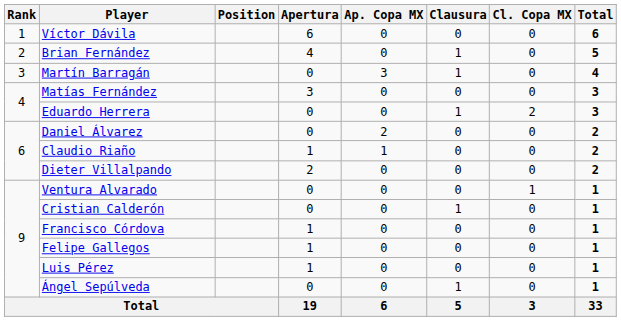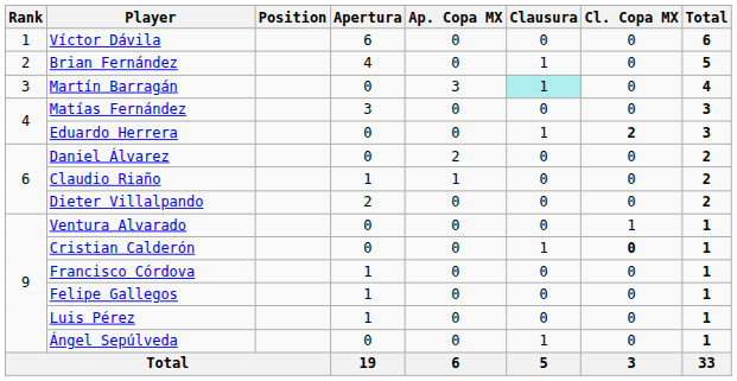Martín Barragán | Clausura: no background -> paleturquoise background
Eduardo Herrera | Cl. Copa MX: normal -> bold
Cristian Calderón | Cl. Copa MX: normal -> bold
